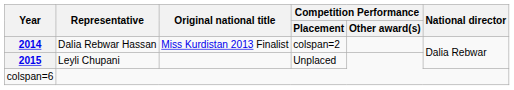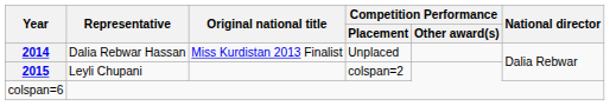Dalia Rebwar Hassan | Competition Performance / Placement: colspan=2 -> Unplaced
Leyli Chupani | Competition Performance / Placement: Unplaced -> colspan=2
